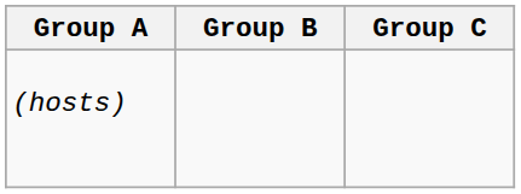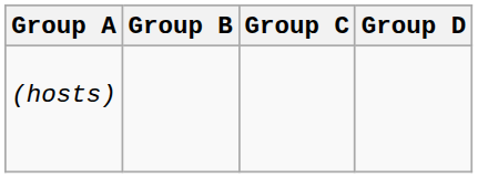+ column: Group D
